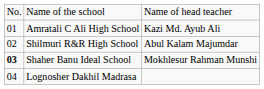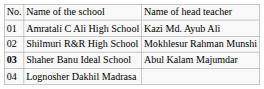Shilmuri R&R High School | column 3: Abul Kalam Majumdar -> Mokhlesur Rahman Munshi
Shaher Banu Ideal School | column 3: Mokhlesur Rahman Munshi -> Abul Kalam Majumdar
